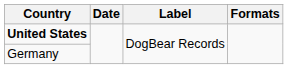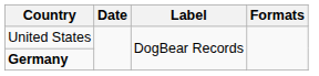United States | Country: bold -> normal
Germany | Country: normal -> bold
